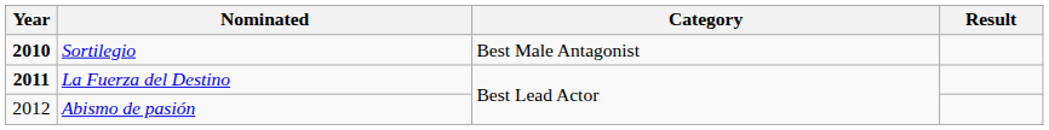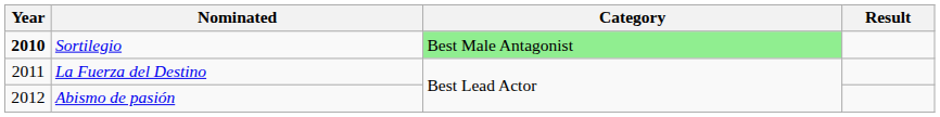Sortilegio | Category: no background -> lightgreen background
La Fuerza del Destino | Year: bold -> normal
